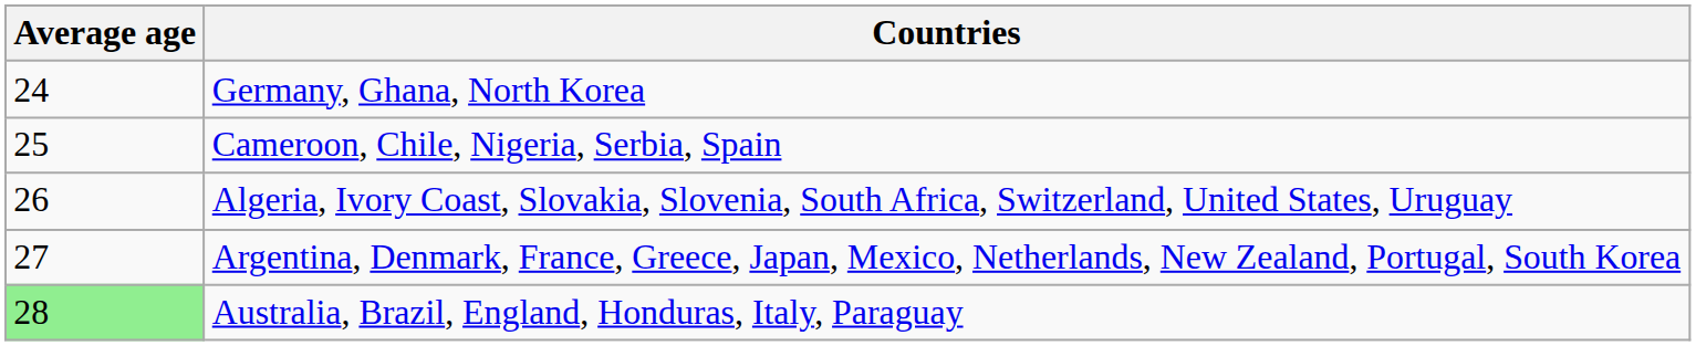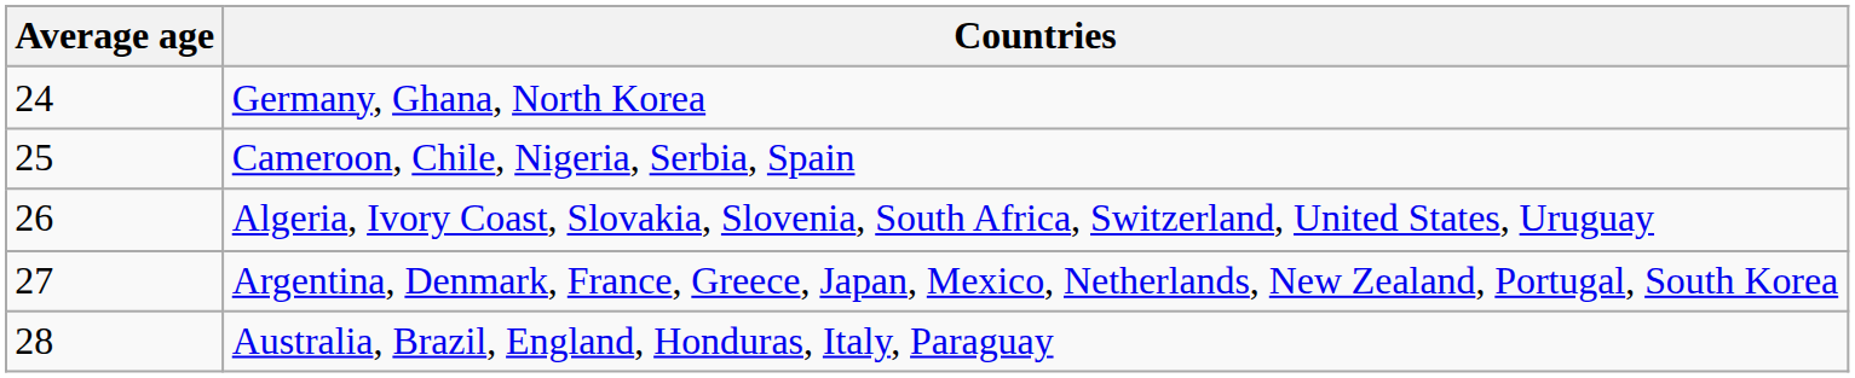Australia, Brazil, England, Honduras, Italy, Paraguay | Average age: lightgreen background -> no background
